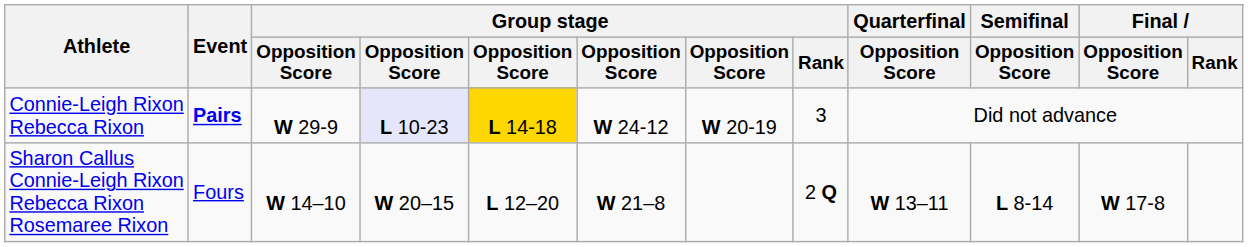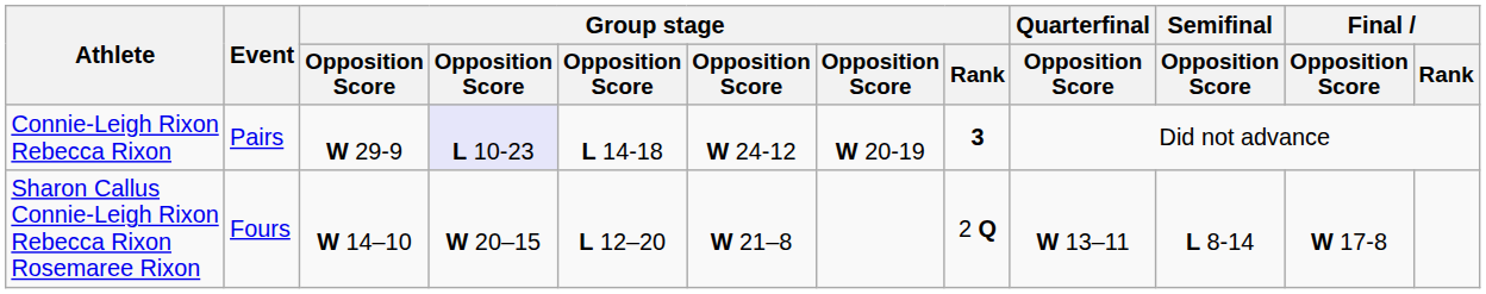Connie-Leigh Rixon Rebecca Rixon | Event: bold -> normal
Connie-Leigh Rixon Rebecca Rixon | column 5: gold background -> no background
Connie-Leigh Rixon Rebecca Rixon | Group stage / Rank: normal -> bold
